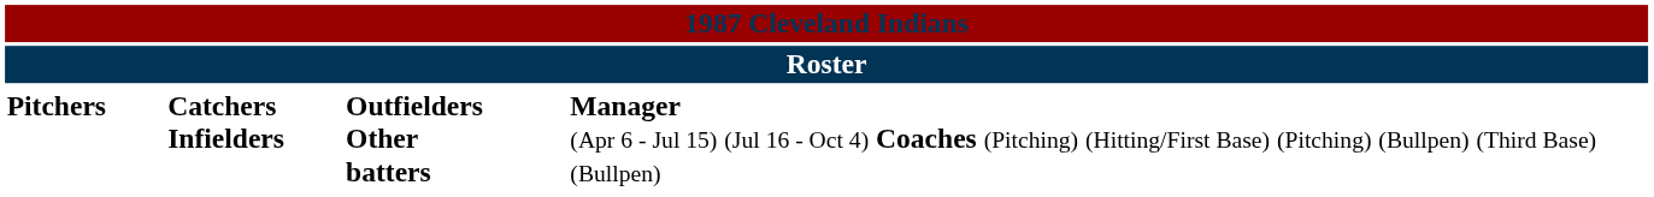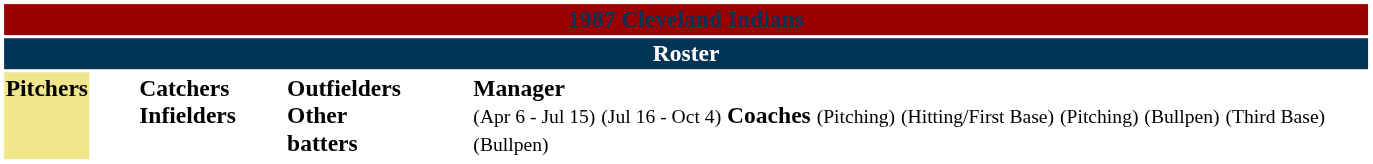Pitchers | column 1: no background -> khaki background
